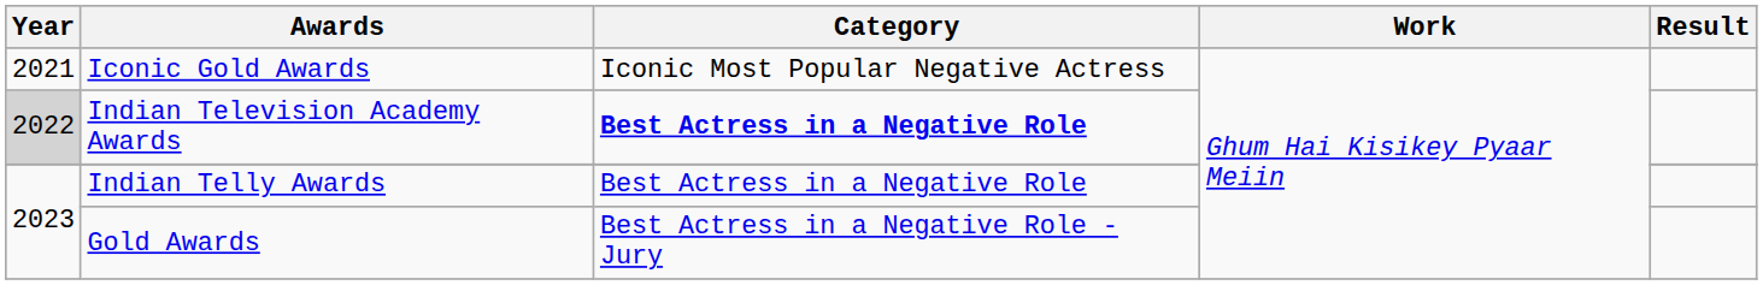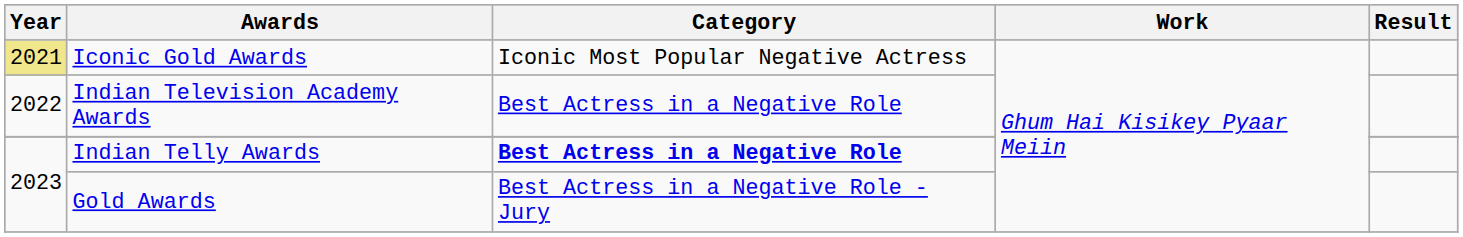Iconic Gold Awards | Year: no background -> khaki background
Indian Television Academy Awards | Year: lightgrey background -> no background
Indian Television Academy Awards | Category: bold -> normal
Indian Telly Awards | Category: normal -> bold
